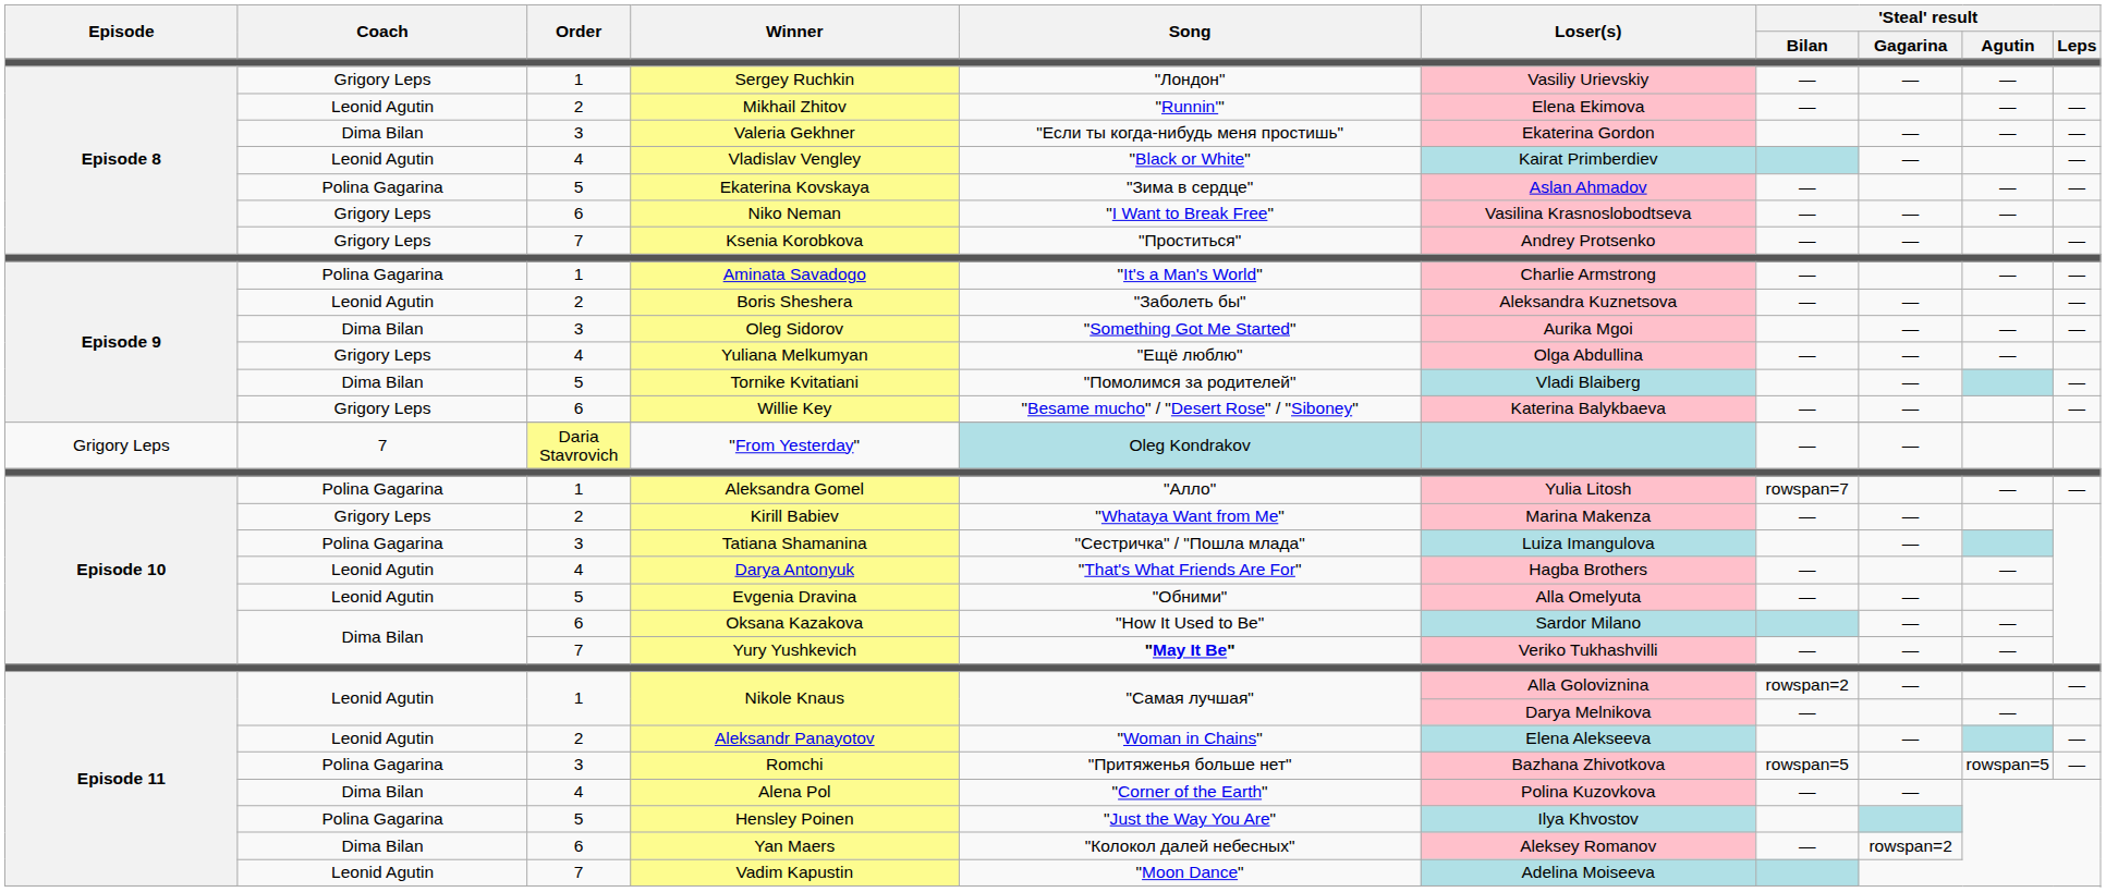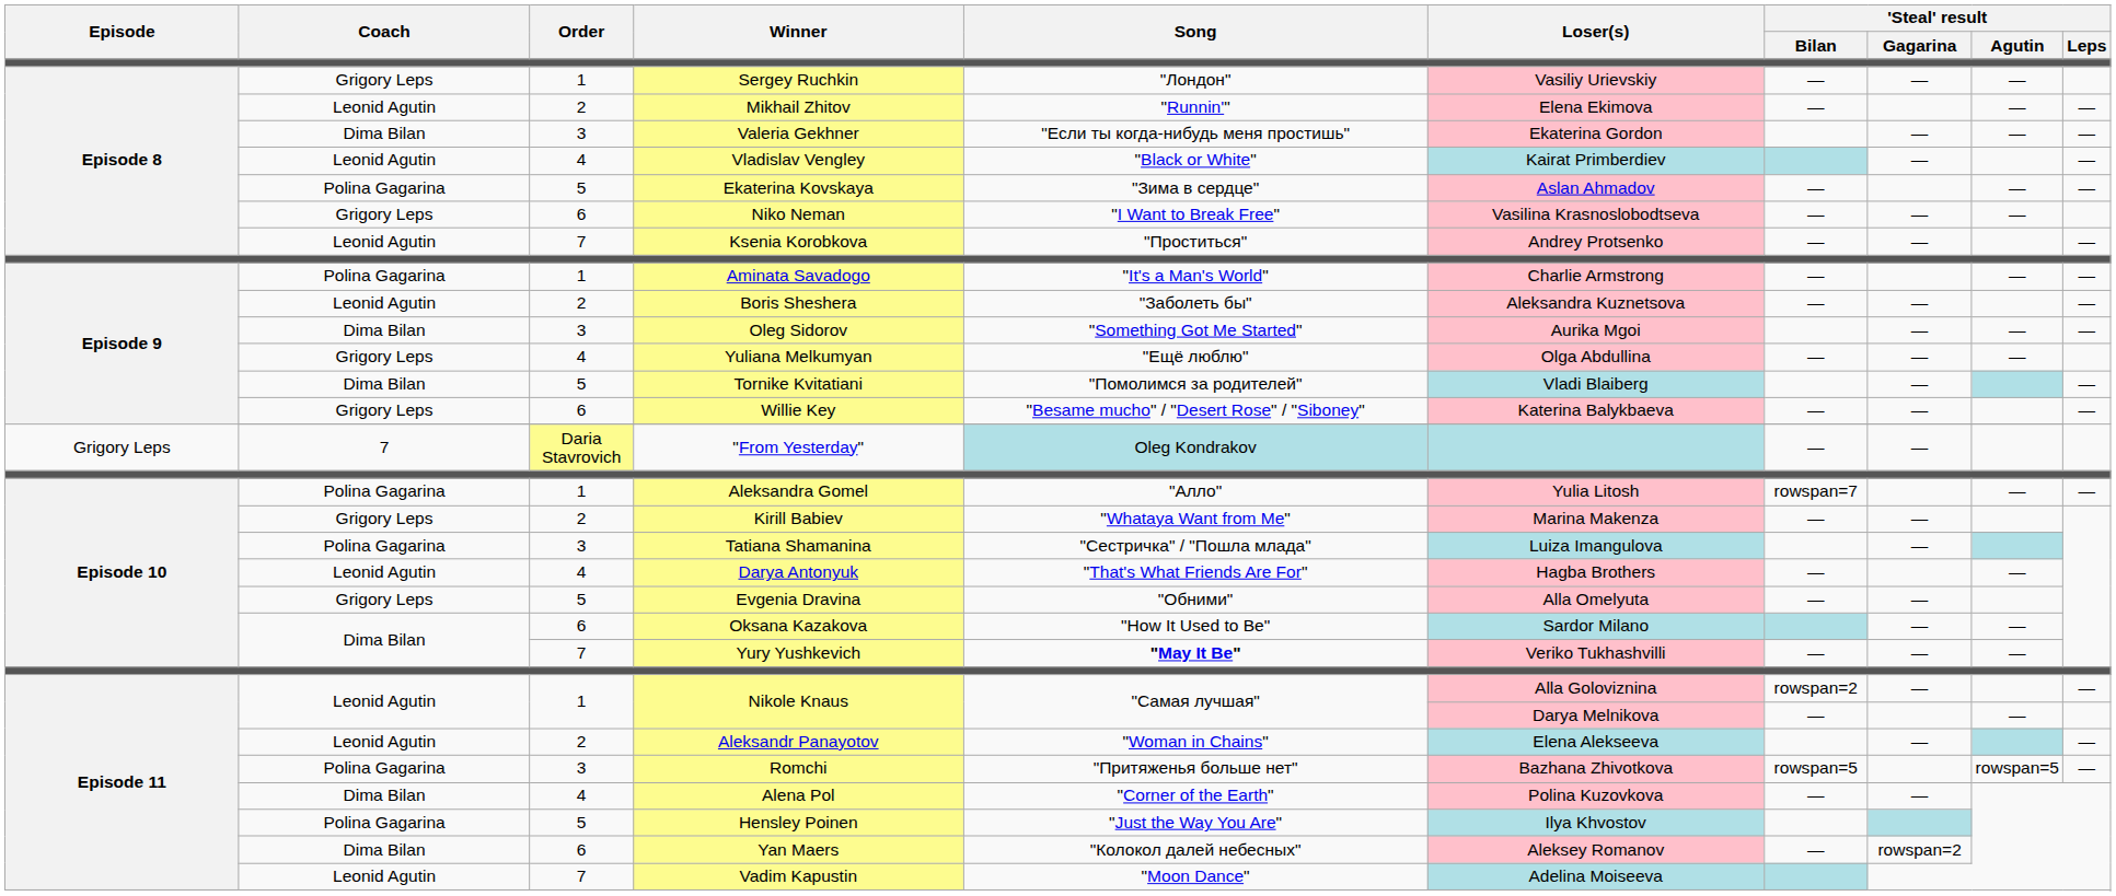Ksenia Korobkova | Coach: Grigory Leps -> Leonid Agutin
Evgenia Dravina | Coach: Leonid Agutin -> Grigory Leps
